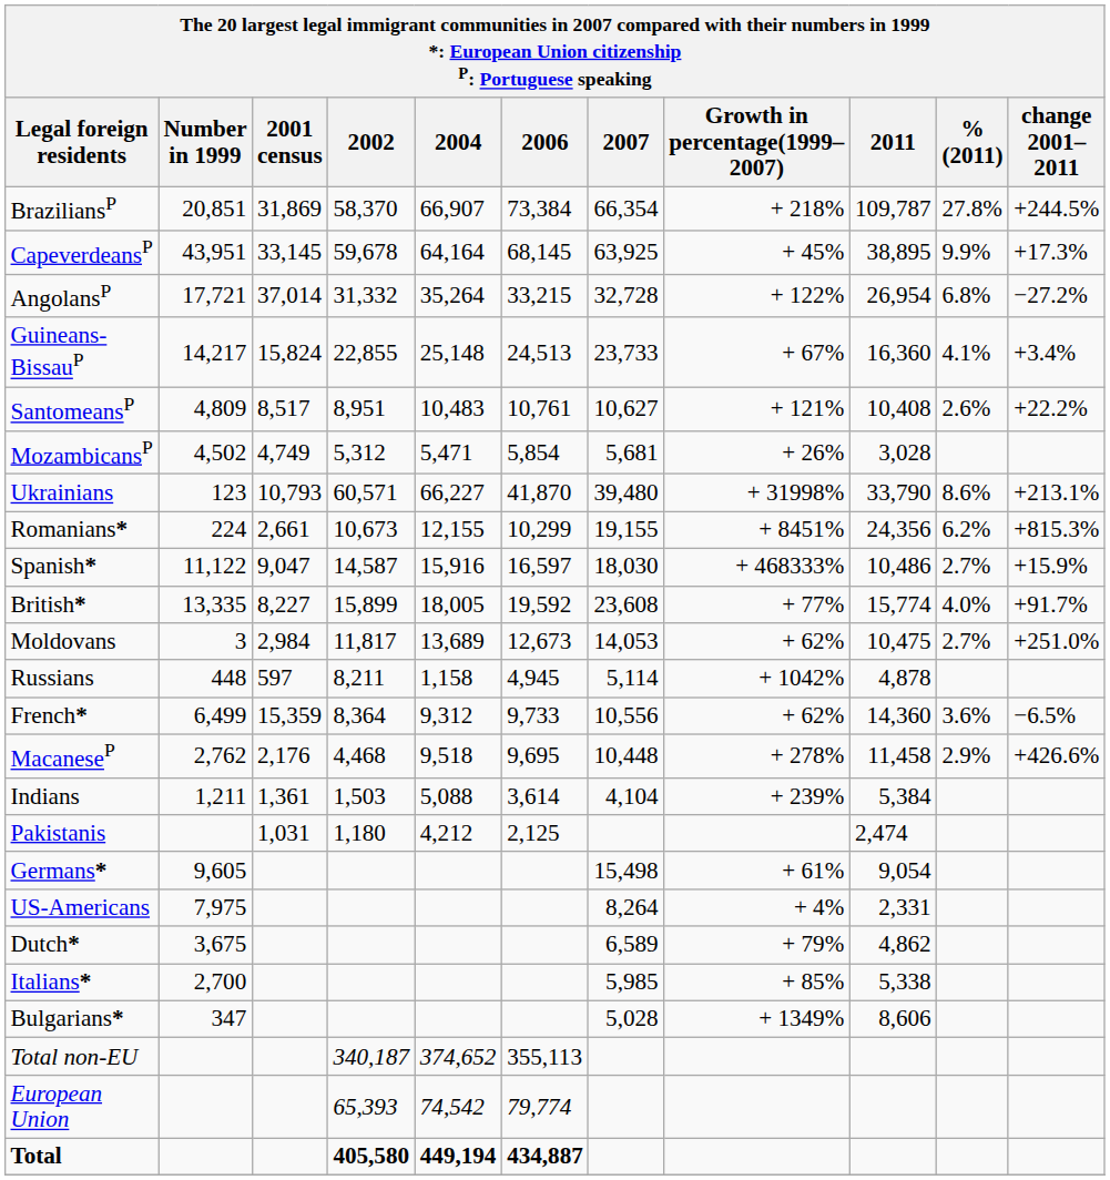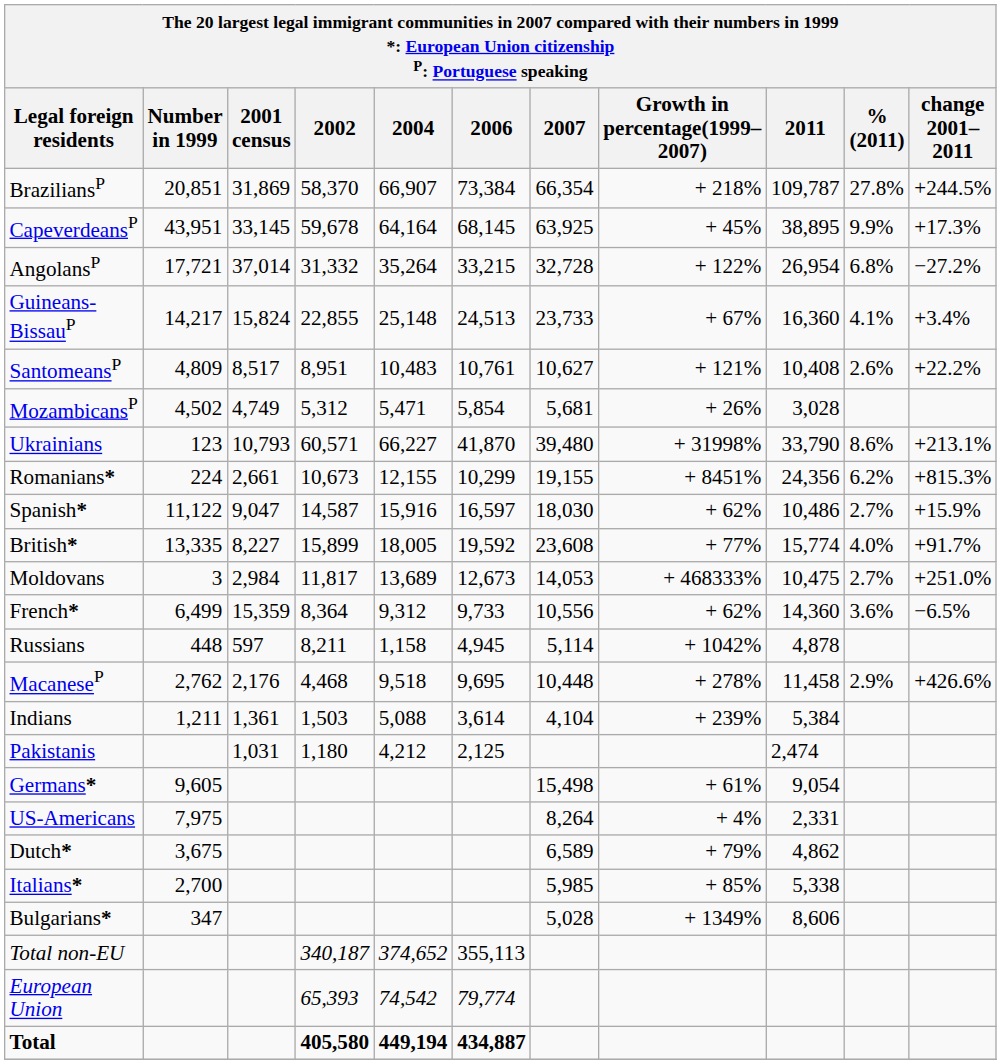Spanish* | Growth in percentage(1999–2007): + 468333% -> + 62%
Moldovans | Growth in percentage(1999–2007): + 62% -> + 468333%
rows swapped: Russians <-> French*
